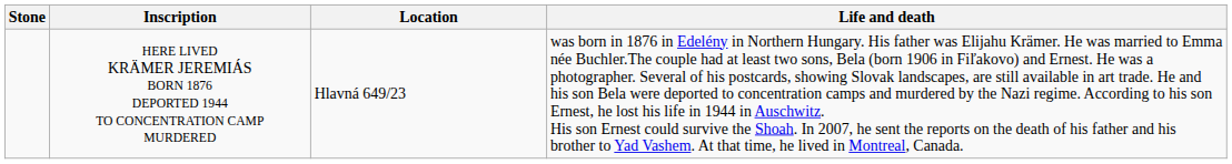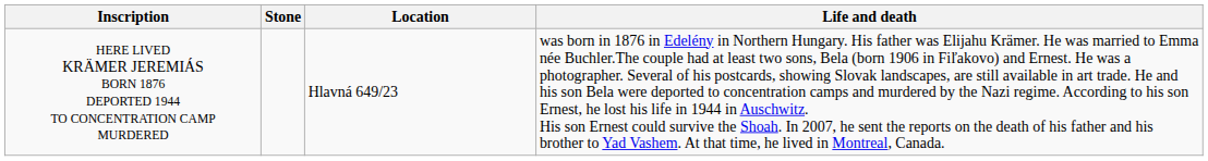columns swapped: Stone <-> Inscription
